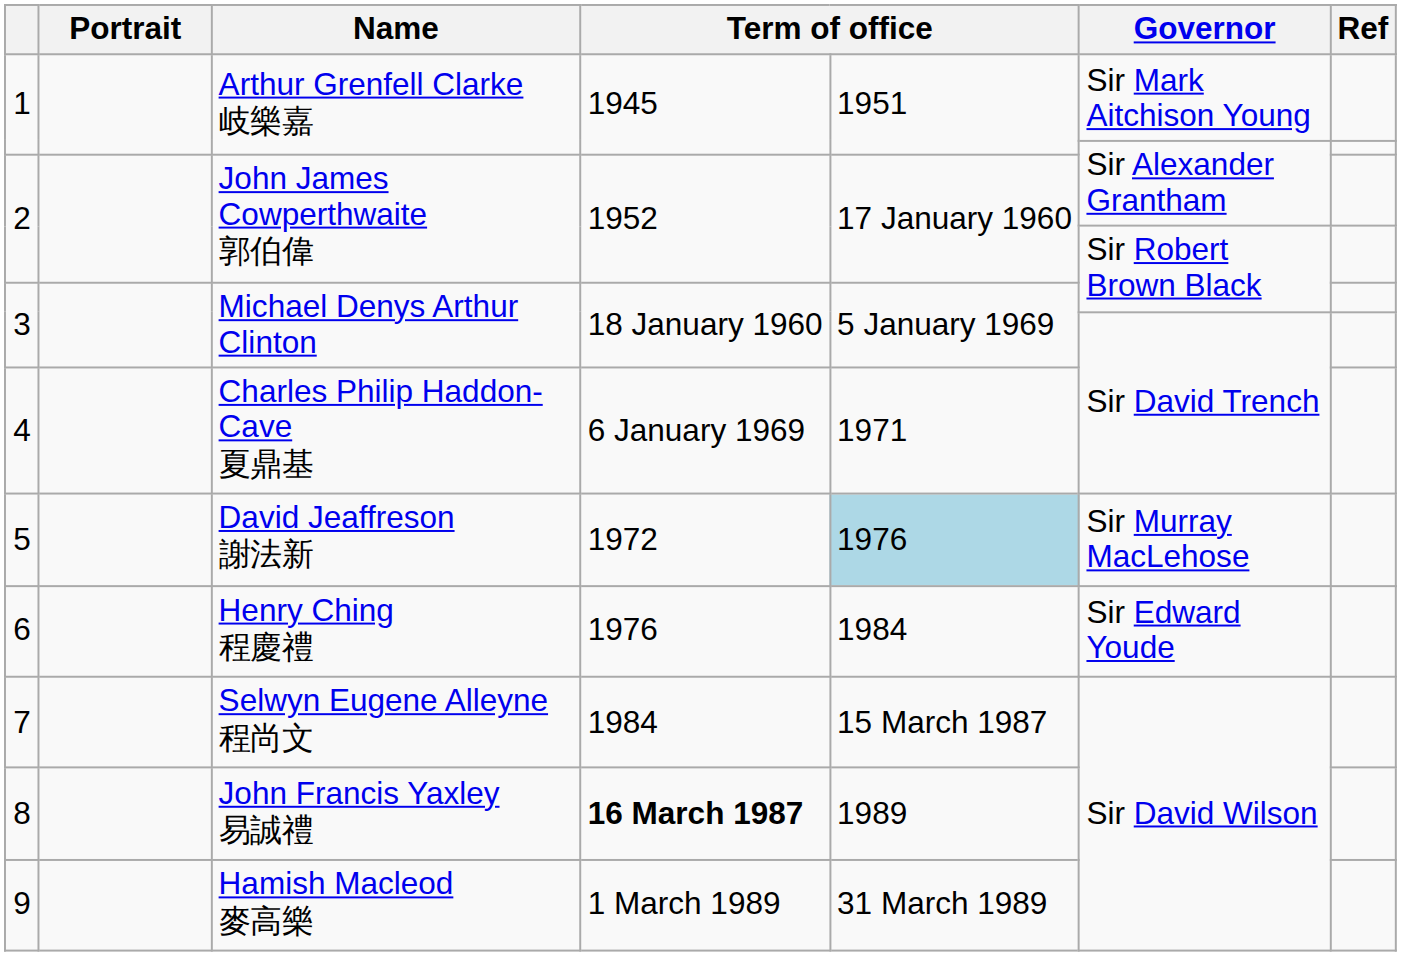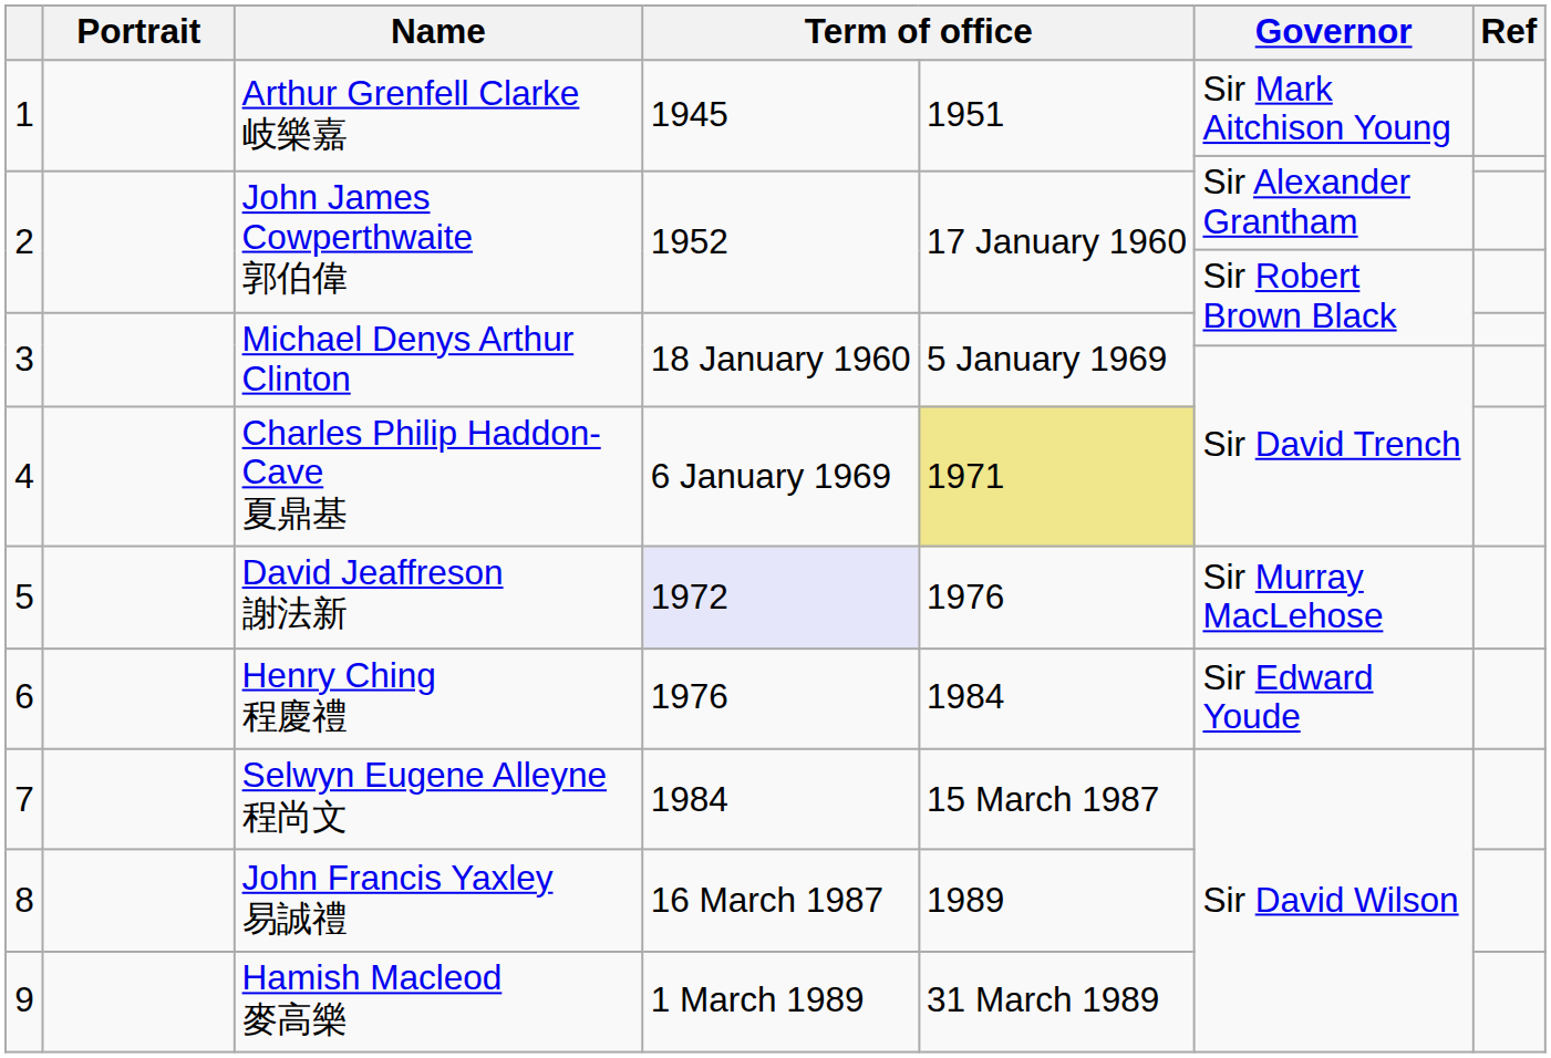4 | column 5: no background -> khaki background
5 | column 4: no background -> lavender background
5 | column 5: lightblue background -> no background
8 | column 4: bold -> normal
